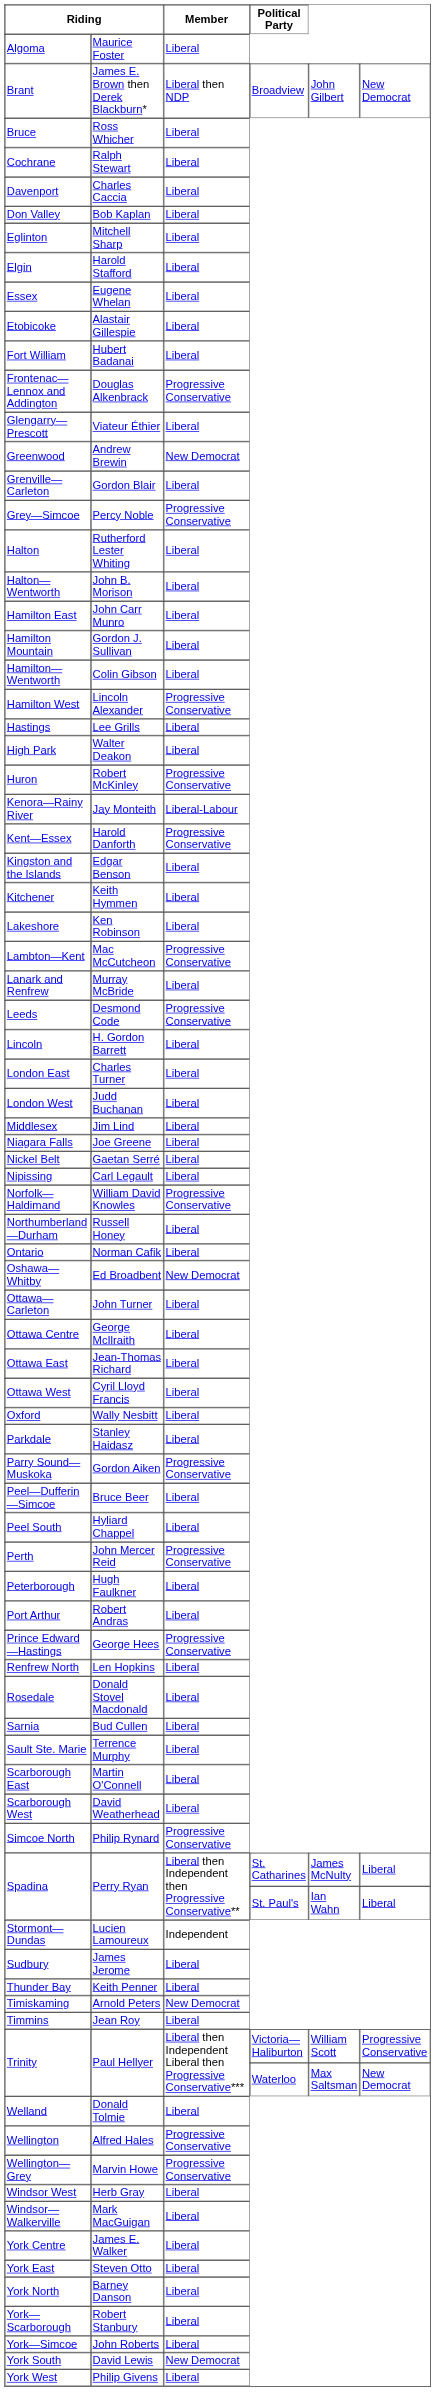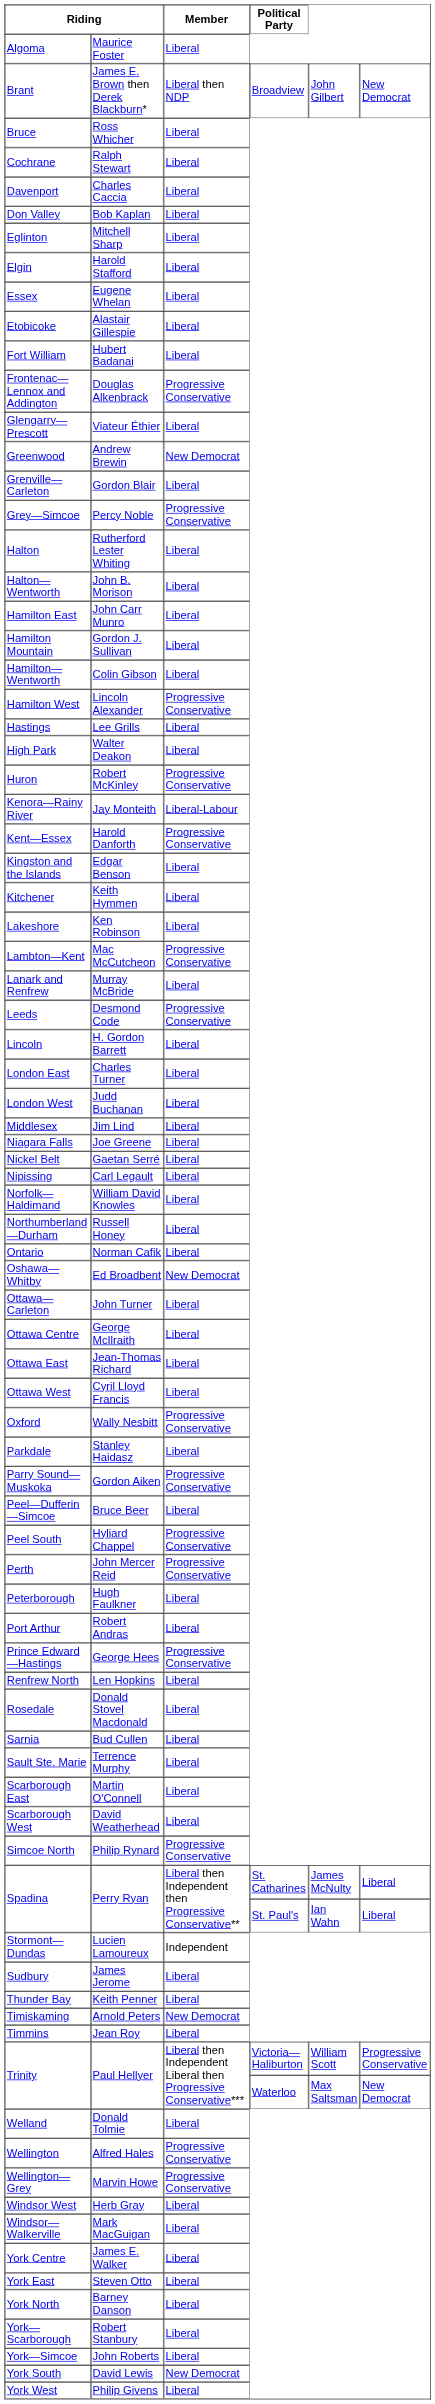Norfolk—Haldimand | Member: Progressive Conservative -> Liberal
Oxford | Member: Liberal -> Progressive Conservative
Peel South | Member: Liberal -> Progressive Conservative
